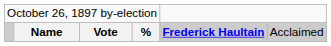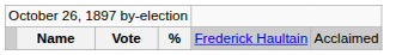Name | column 5: bold -> normal
